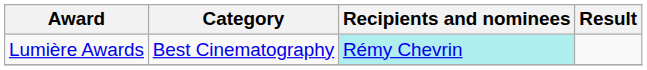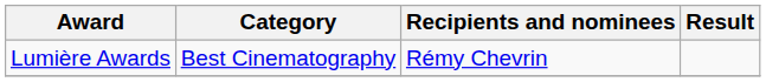Lumière Awards | Recipients and nominees: paleturquoise background -> no background
